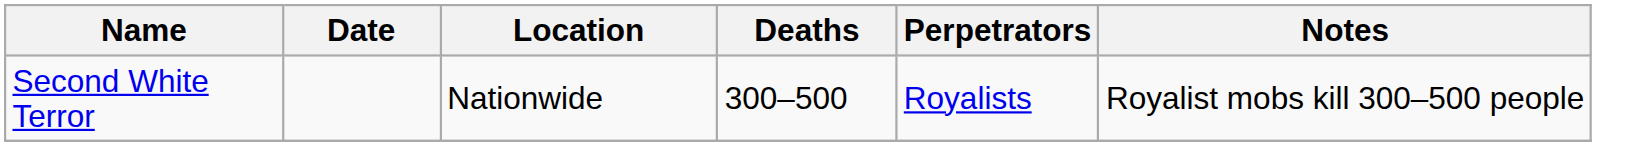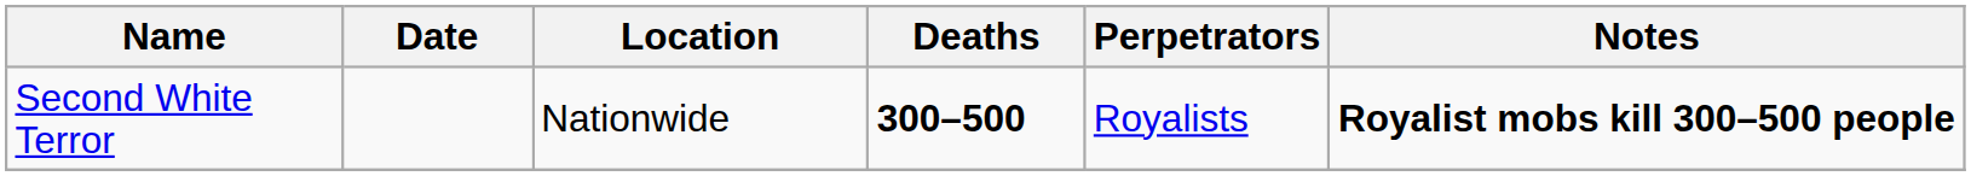Second White Terror | Deaths: normal -> bold
Second White Terror | Notes: normal -> bold
